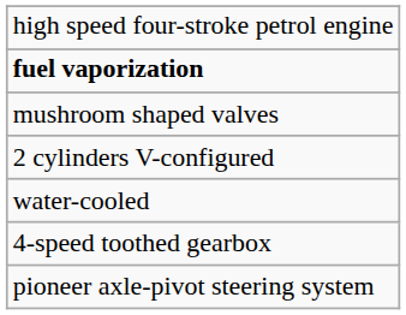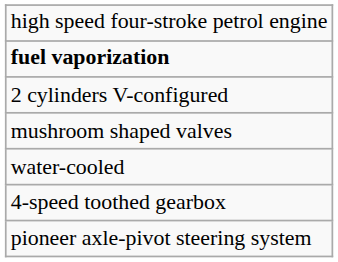row 3 | column 1: mushroom shaped valves -> 2 cylinders V-configured
row 4 | column 1: 2 cylinders V-configured -> mushroom shaped valves
